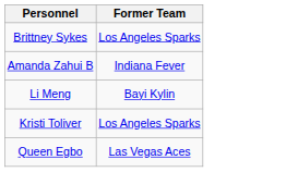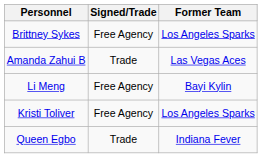+ column: Signed/Trade | Free Agency | Trade | Free Agency | Free Agency | Trade
Amanda Zahui B | Former Team: Indiana Fever -> Las Vegas Aces
Queen Egbo | Former Team: Las Vegas Aces -> Indiana Fever
